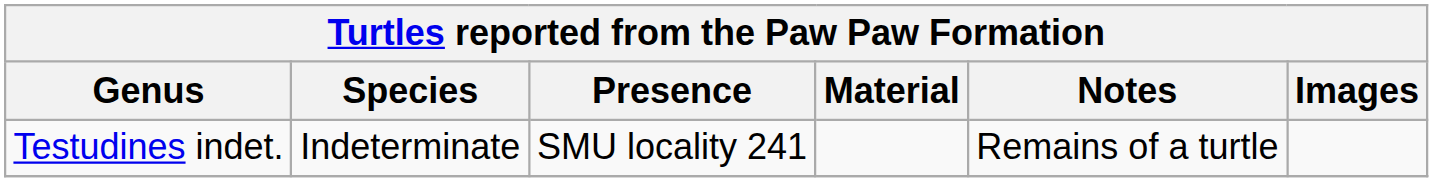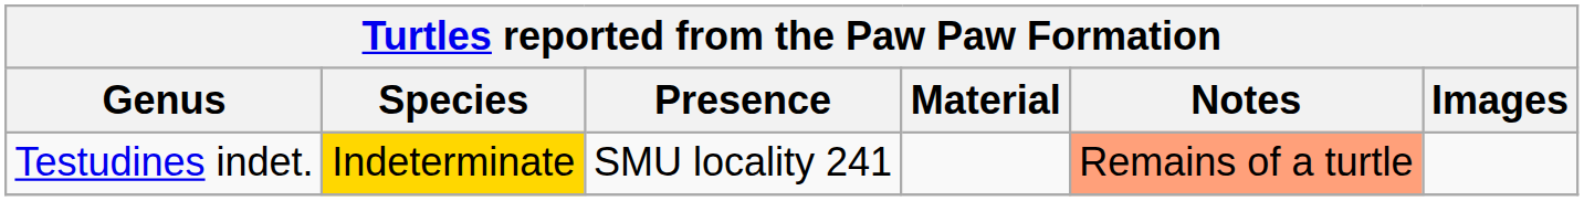Testudines indet. | Species: no background -> gold background
Testudines indet. | Notes: no background -> lightsalmon background
